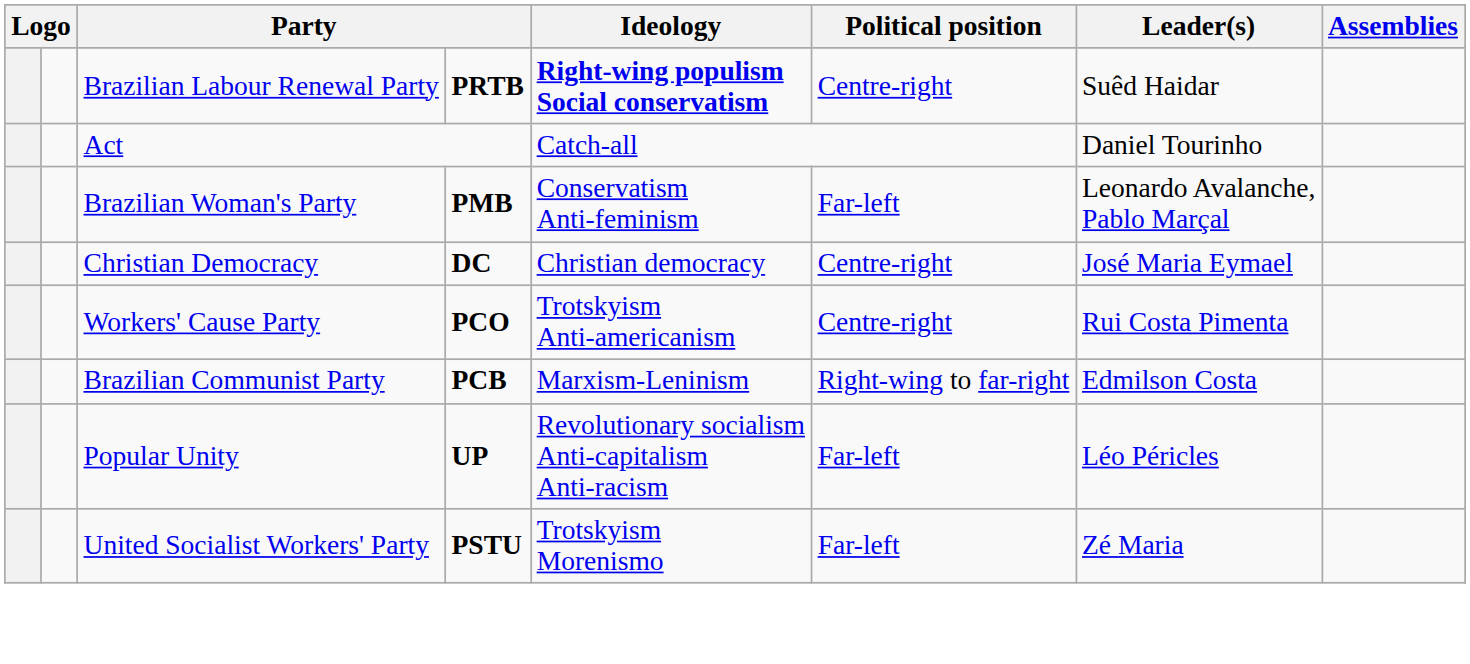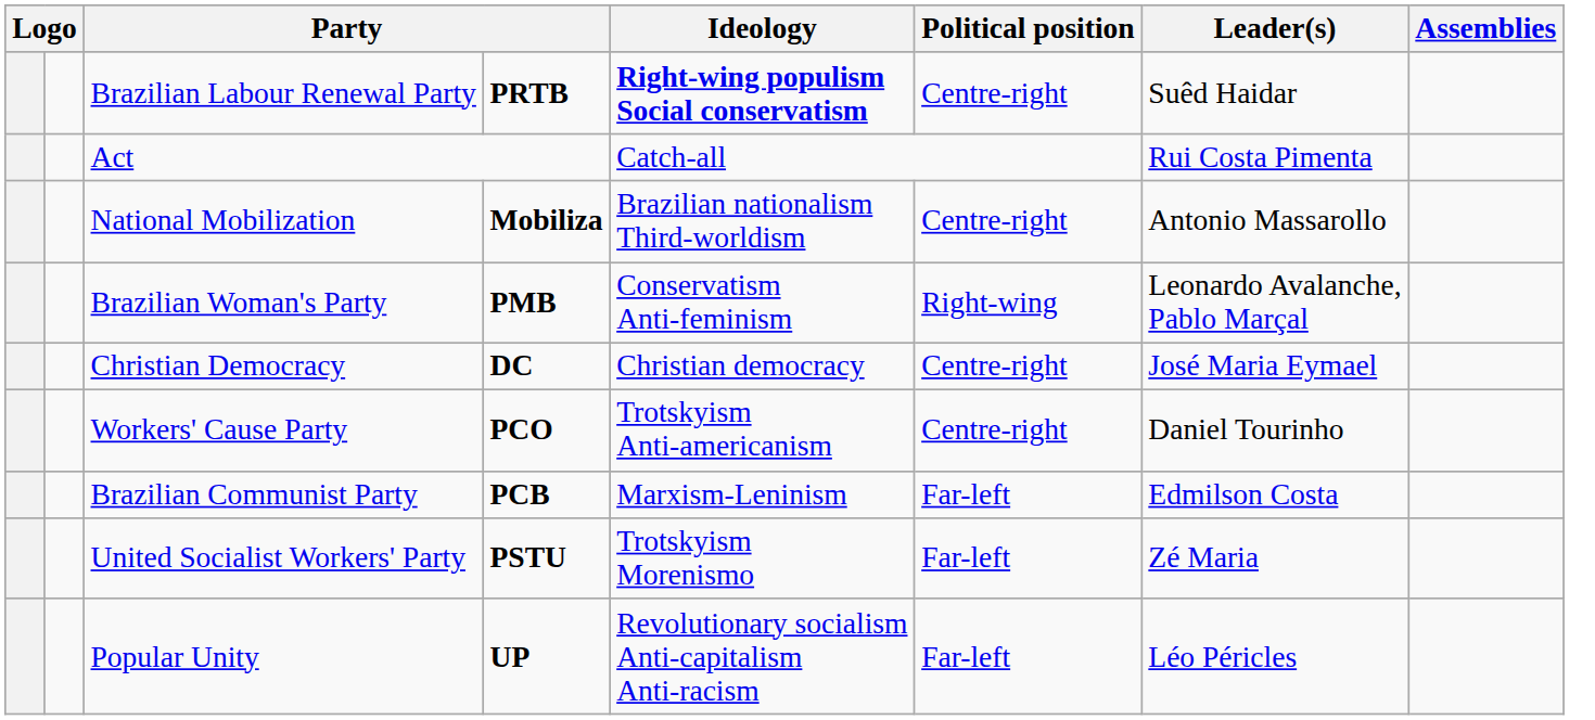Act | Leader(s): Daniel Tourinho -> Rui Costa Pimenta
+ row: National Mobilization | Mobiliza | Brazilian nationalism Third-worldism | Centre-right | Antonio Massarollo
Brazilian Woman's Party | Political position: Far-left -> Right-wing
Workers' Cause Party | Leader(s): Rui Costa Pimenta -> Daniel Tourinho
Brazilian Communist Party | Political position: Right-wing to far-right -> Far-left
rows swapped: United Socialist Workers' Party <-> Popular Unity
